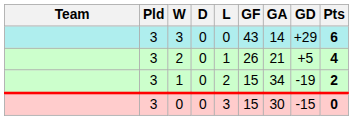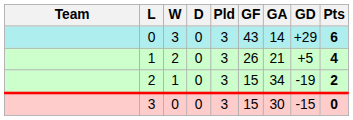columns swapped: Pld <-> L
